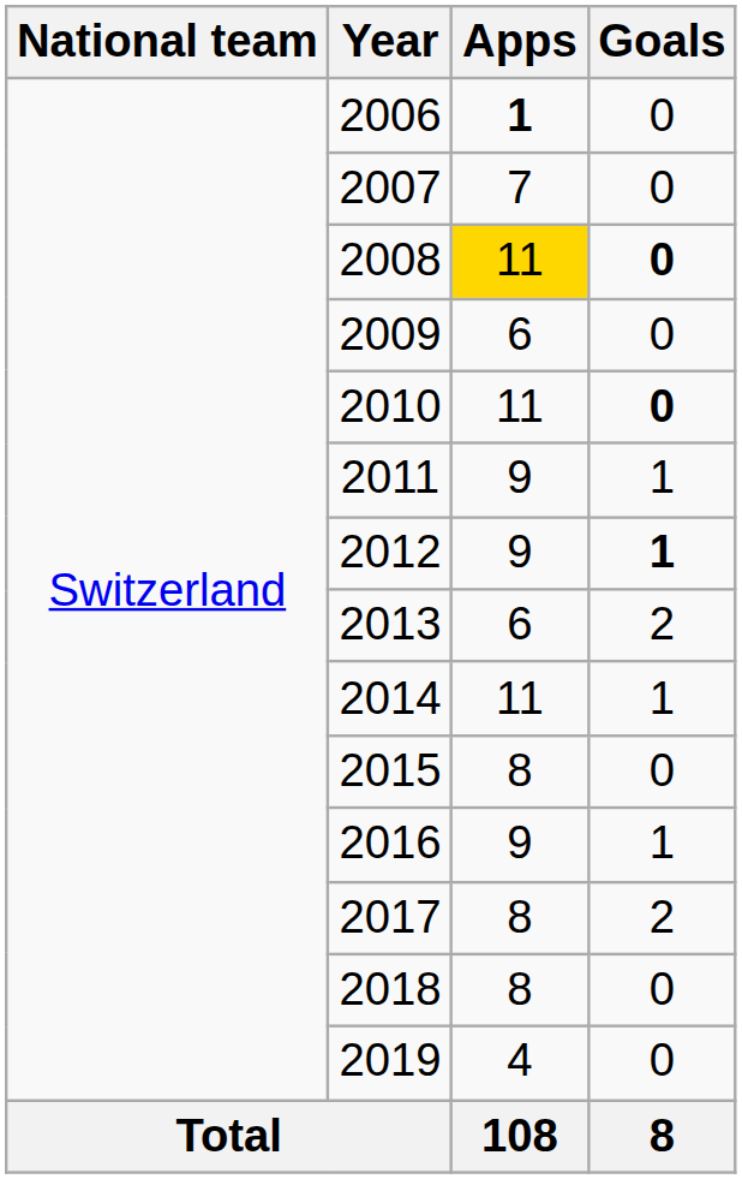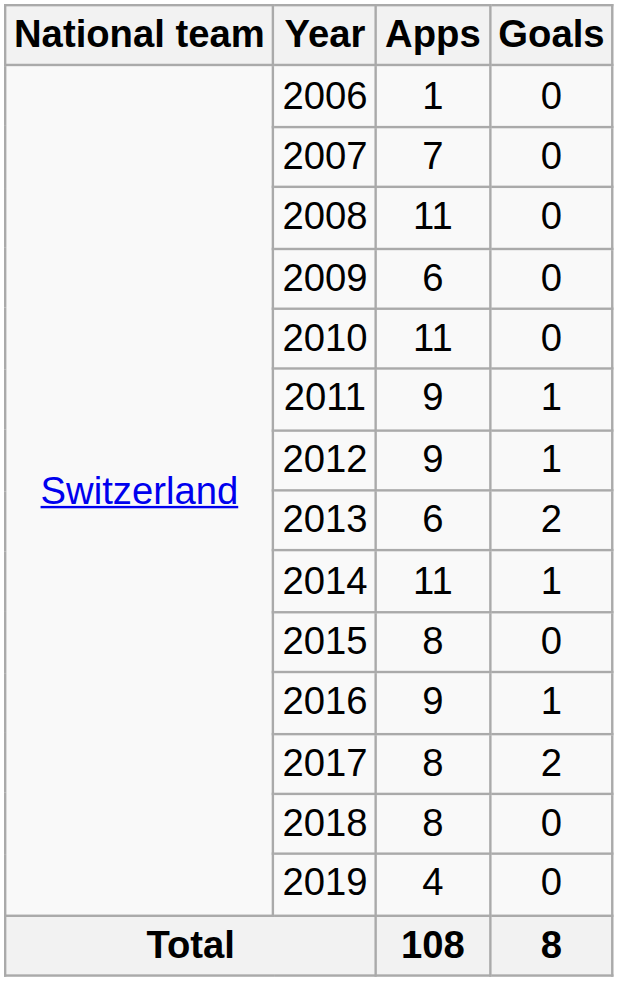2006 | Apps: bold -> normal
2008 | Apps: gold background -> no background
2008 | Goals: bold -> normal
2010 | Goals: bold -> normal
2012 | Goals: bold -> normal
